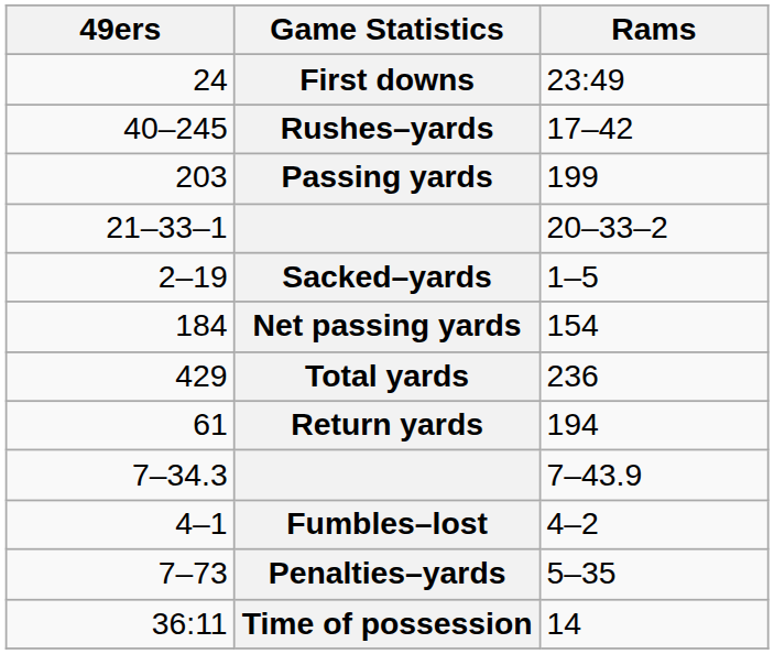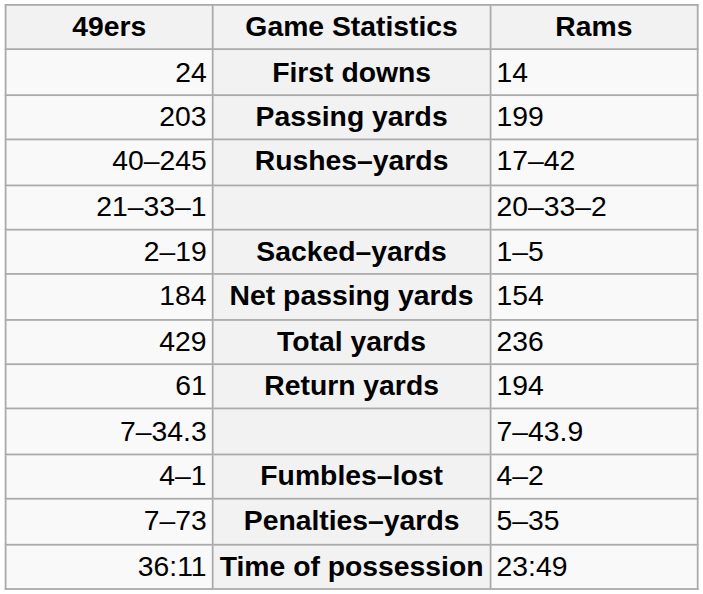First downs | Rams: 23:49 -> 14
rows swapped: Rushes–yards <-> Passing yards
Time of possession | Rams: 14 -> 23:49
